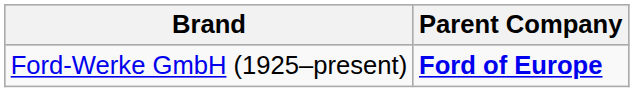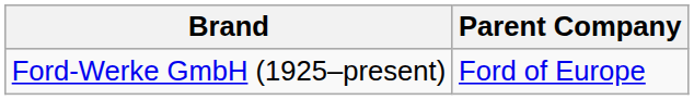Ford-Werke GmbH (1925–present) | Parent Company: bold -> normal
